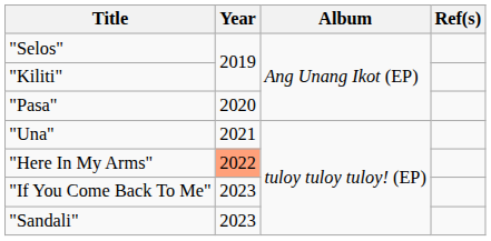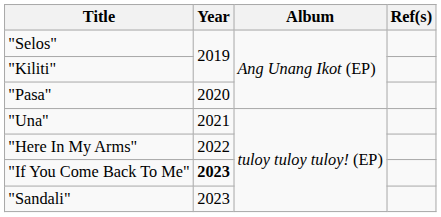"Here In My Arms" | Year: lightsalmon background -> no background
"If You Come Back To Me" | Year: normal -> bold
